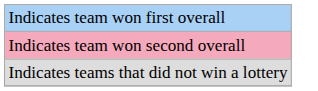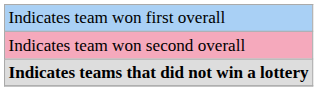row 3 | column 1: normal -> bold
